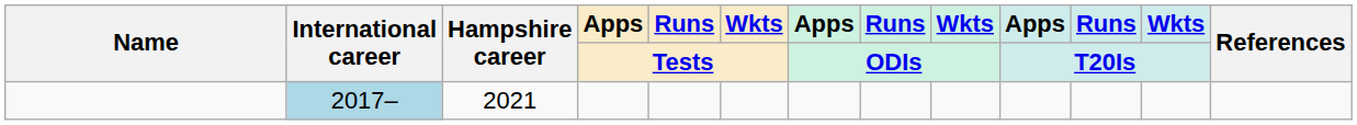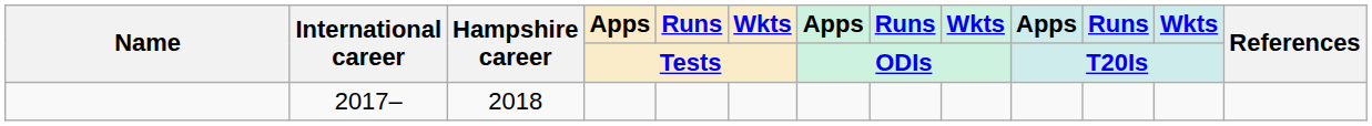row 3 | International career: lightblue background -> no background
row 3 | Hampshire career: 2021 -> 2018
